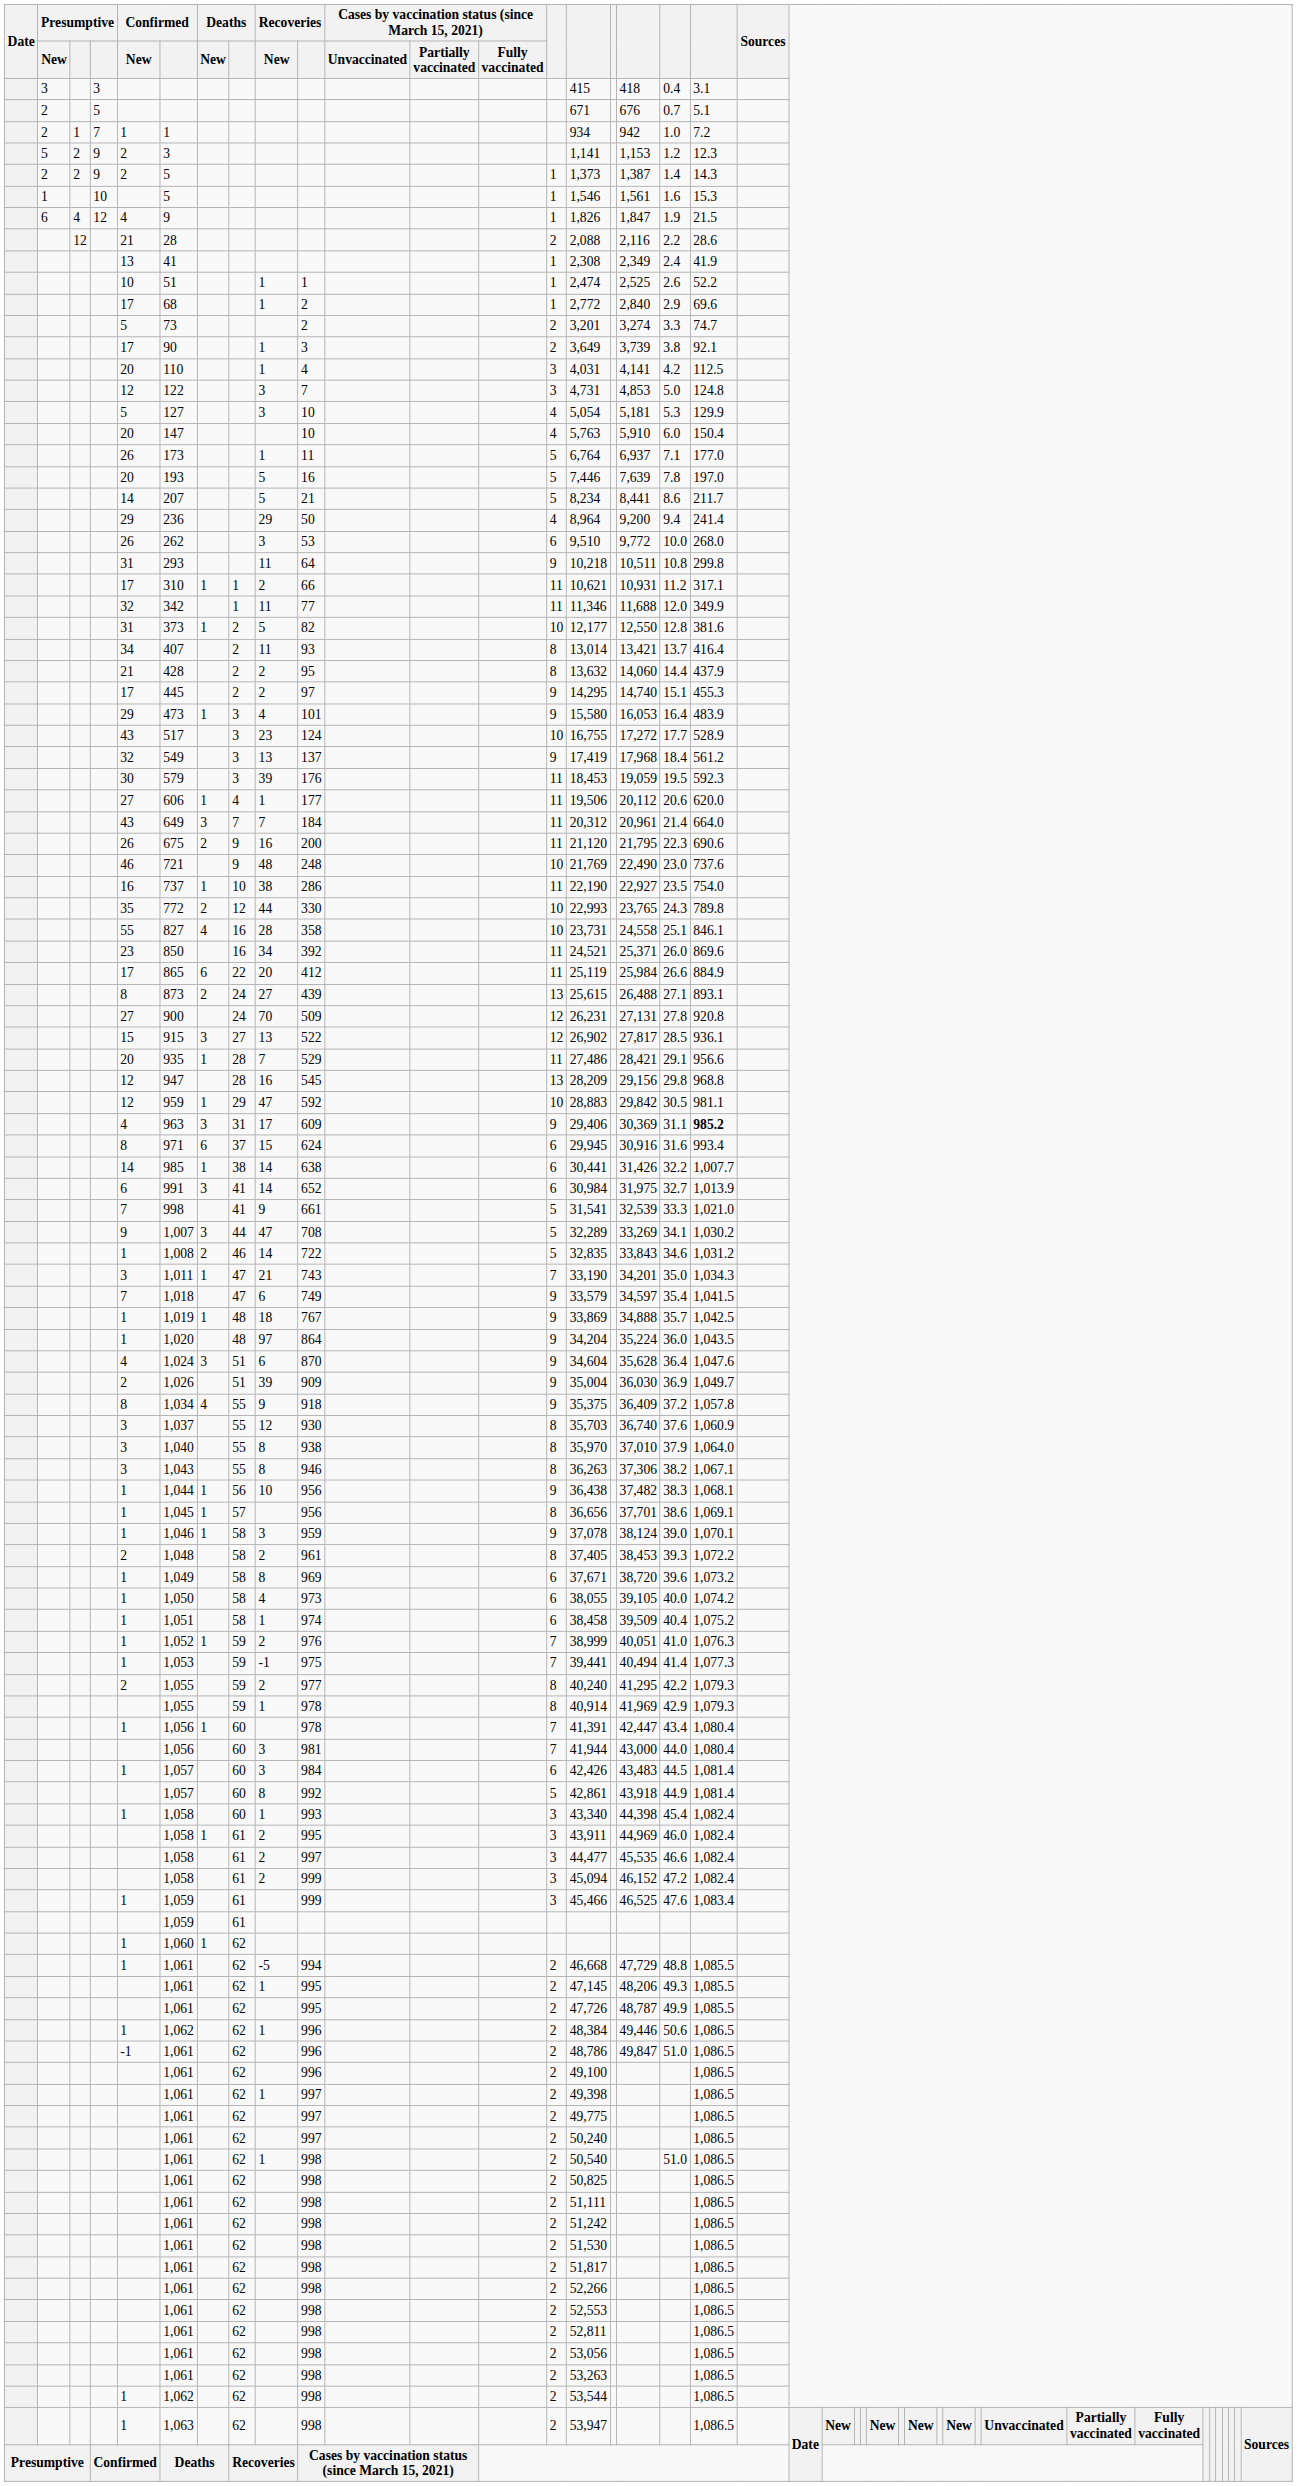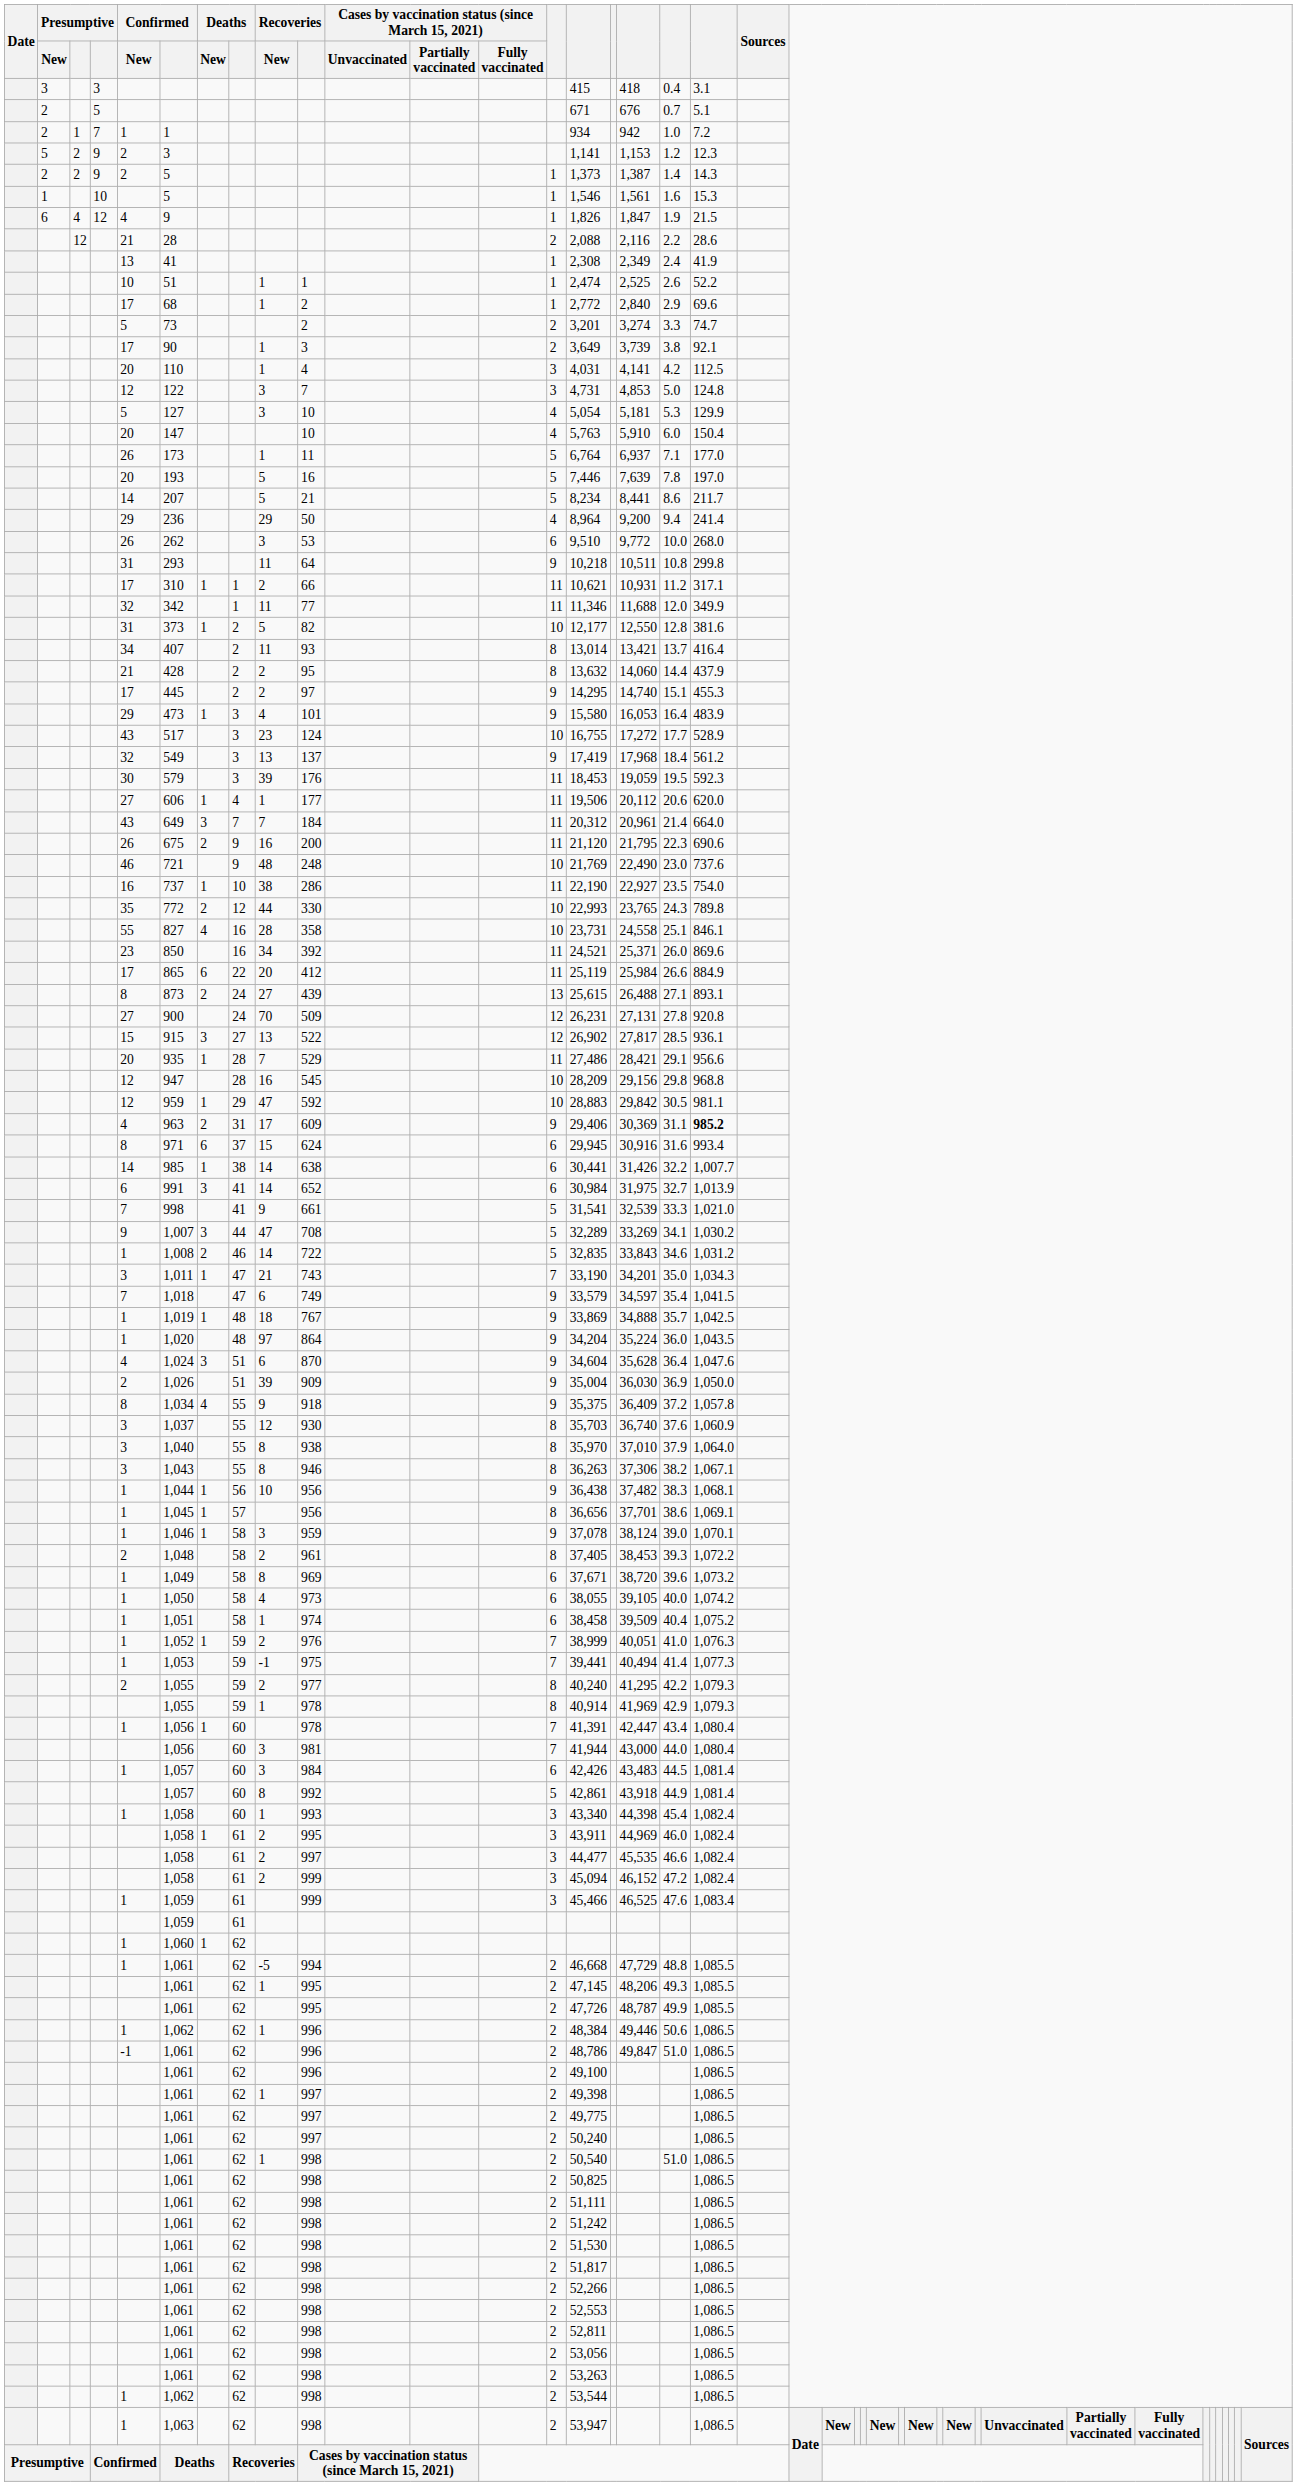row 49 | column 14: 13 -> 10
row 51 | Deaths / New: 3 -> 2
row 63 | column 19: 1,049.7 -> 1,050.0
